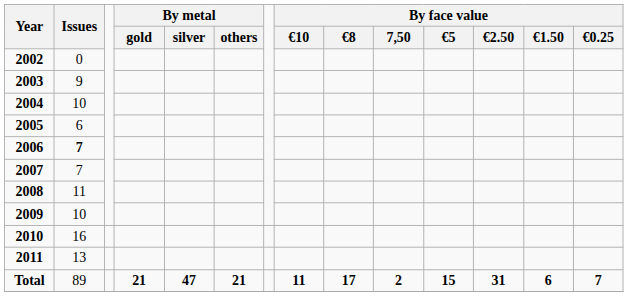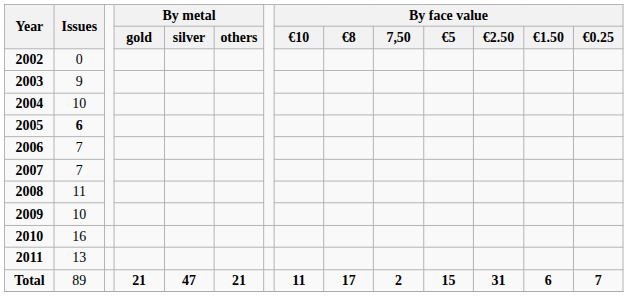2005 | Issues: normal -> bold
2006 | Issues: bold -> normal
